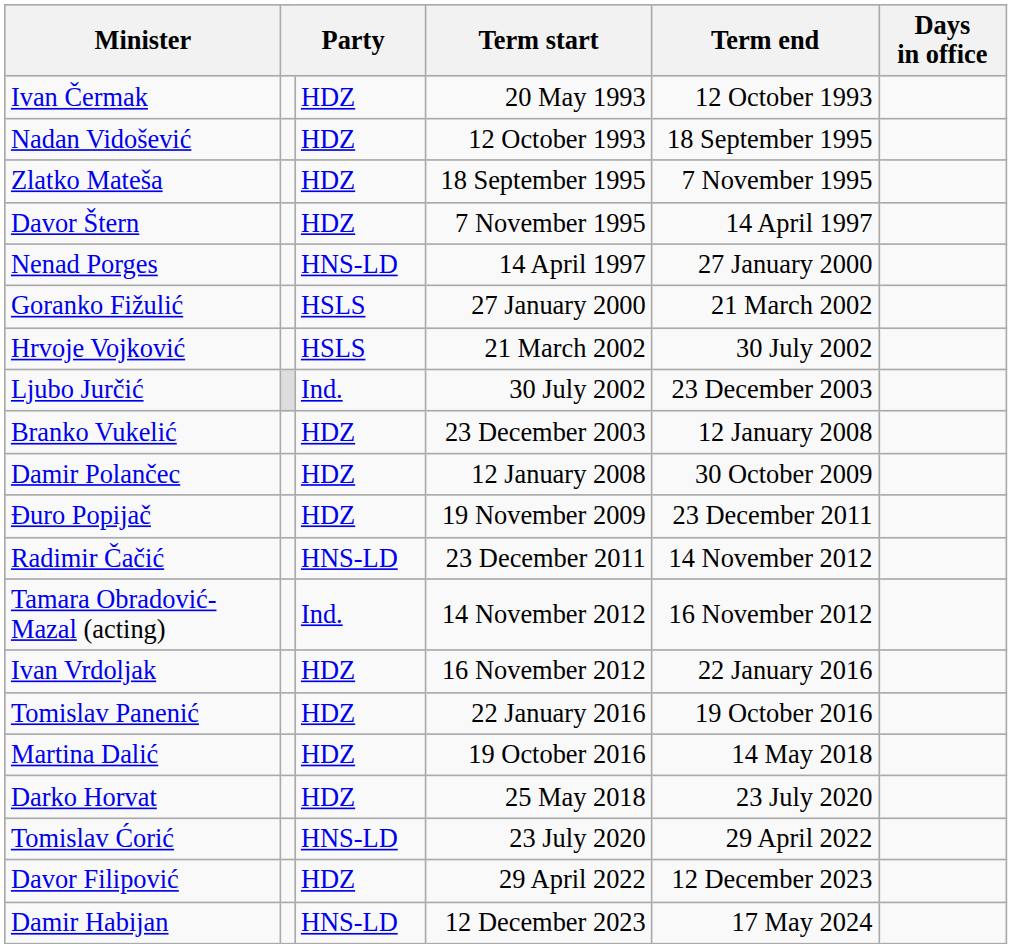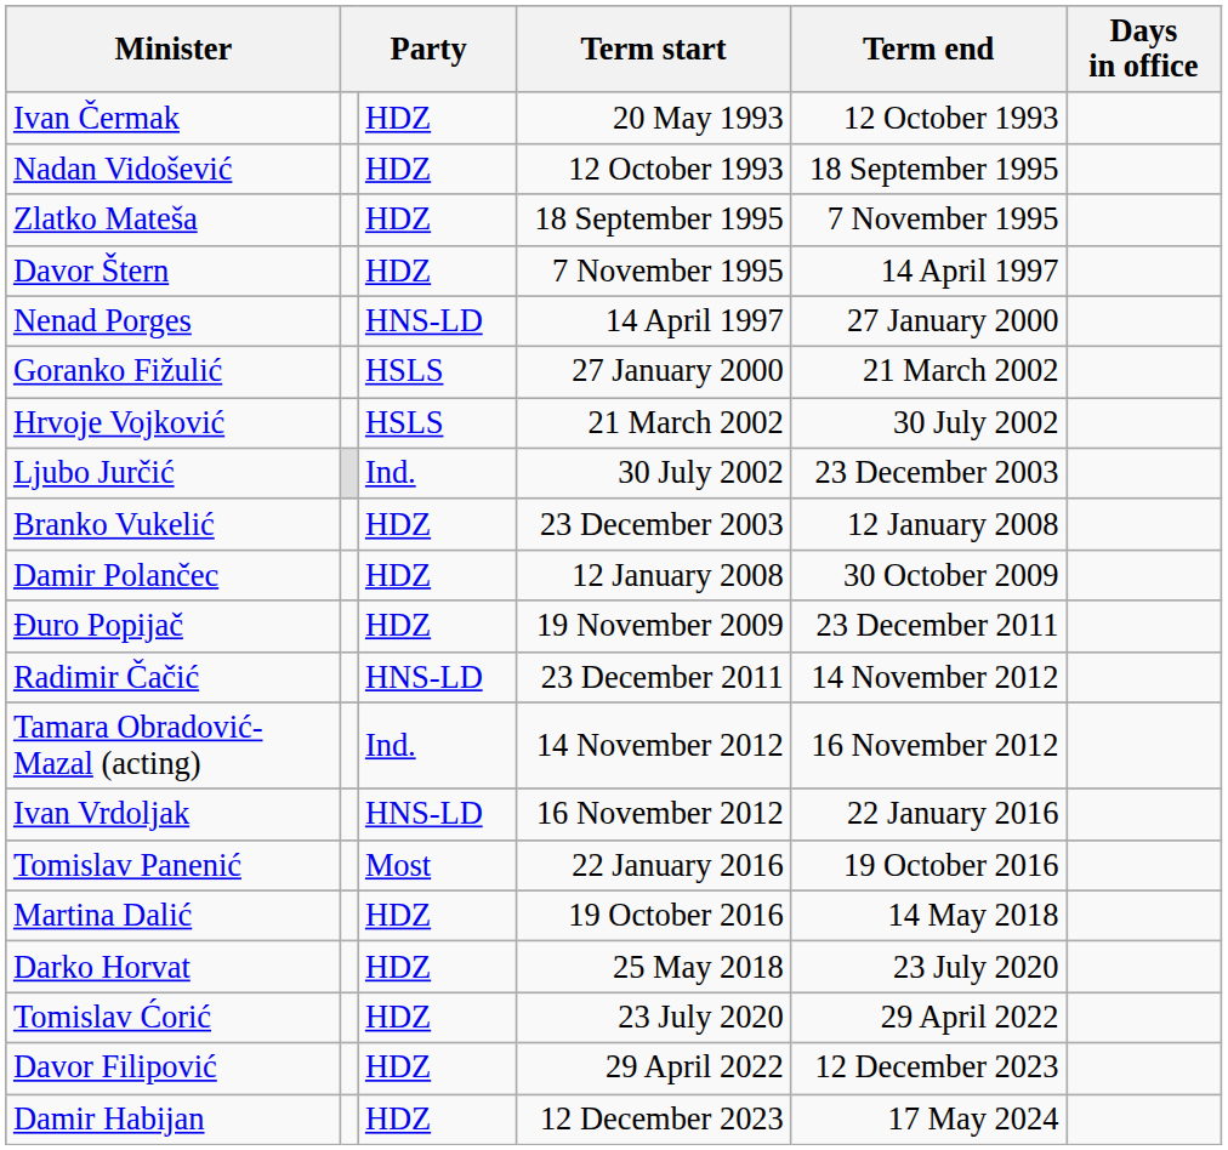Ivan Vrdoljak | column 3: HDZ -> HNS-LD
Tomislav Panenić | column 3: HDZ -> Most
Tomislav Ćorić | column 3: HNS-LD -> HDZ
Damir Habijan | column 3: HNS-LD -> HDZ
